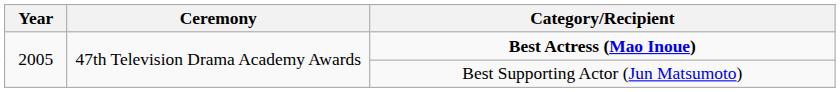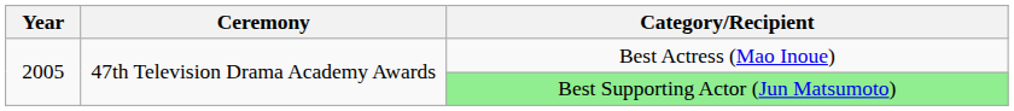Best Actress (Mao Inoue) | Category/Recipient: bold -> normal
Best Supporting Actor (Jun Matsumoto) | Category/Recipient: no background -> lightgreen background
